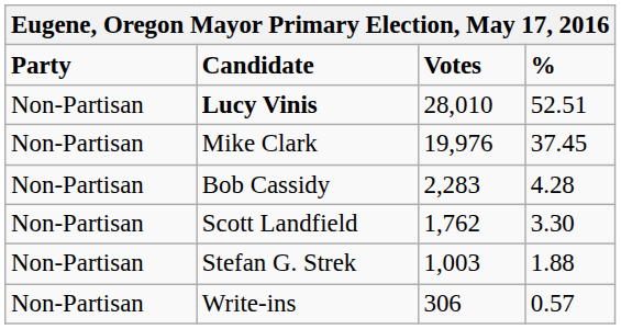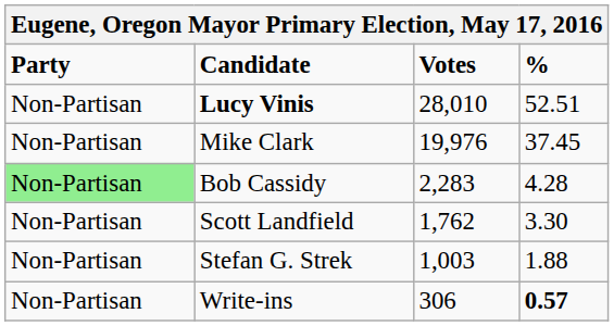Bob Cassidy | Party: no background -> lightgreen background
Write-ins | %: normal -> bold
